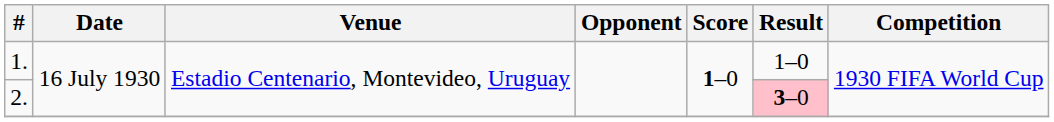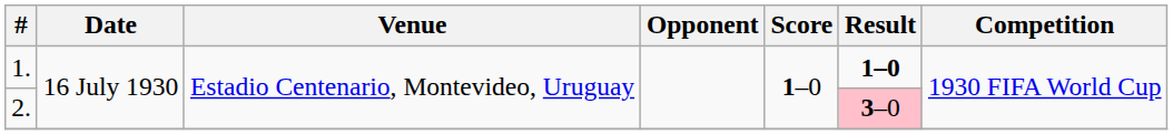1. | Result: normal -> bold
